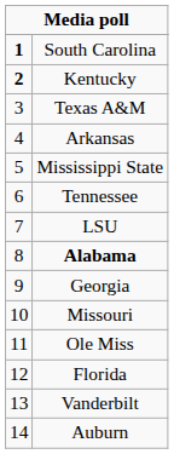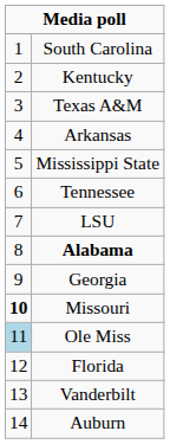South Carolina | column 1: bold -> normal
Kentucky | column 1: bold -> normal
Missouri | column 1: normal -> bold
Ole Miss | column 1: no background -> lightblue background
